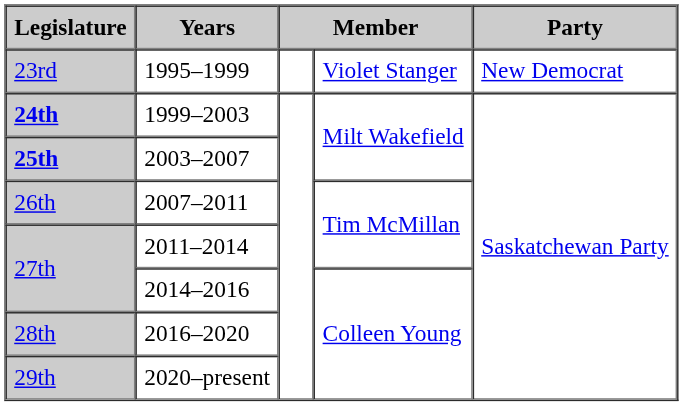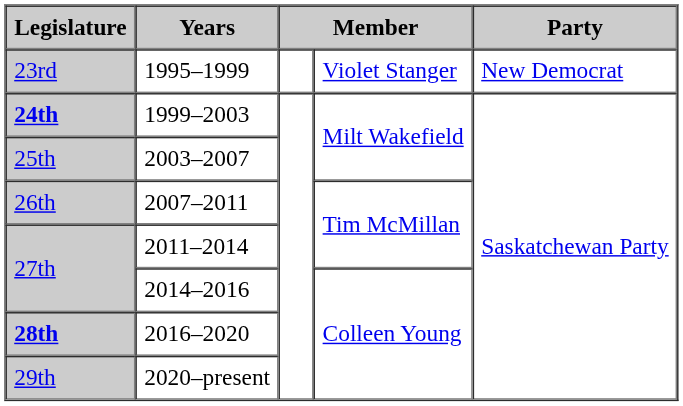2003–2007 | Legislature: bold -> normal
2016–2020 | Legislature: normal -> bold
